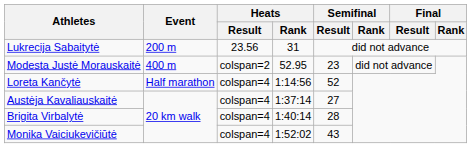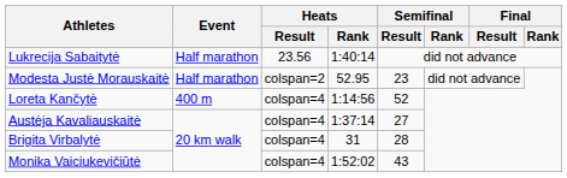Lukrecija Sabaitytė | Event: 200 m -> Half marathon
Lukrecija Sabaitytė | Heats / Rank: 31 -> 1:40:14
Modesta Justė Morauskaitė | Event: 400 m -> Half marathon
Loreta Kančytė | Event: Half marathon -> 400 m
Brigita Virbalytė | Heats / Rank: 1:40:14 -> 31
